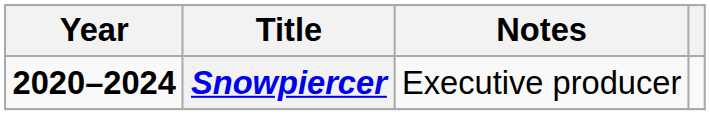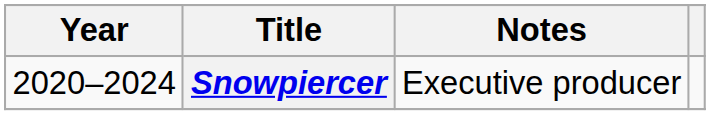Snowpiercer | Year: bold -> normal
